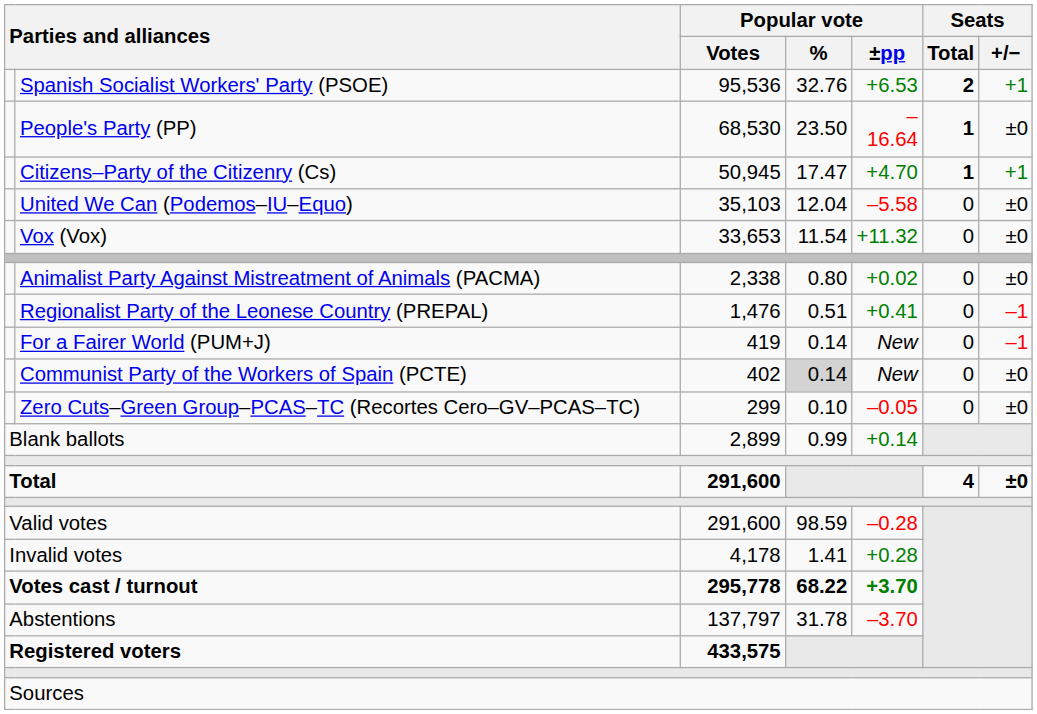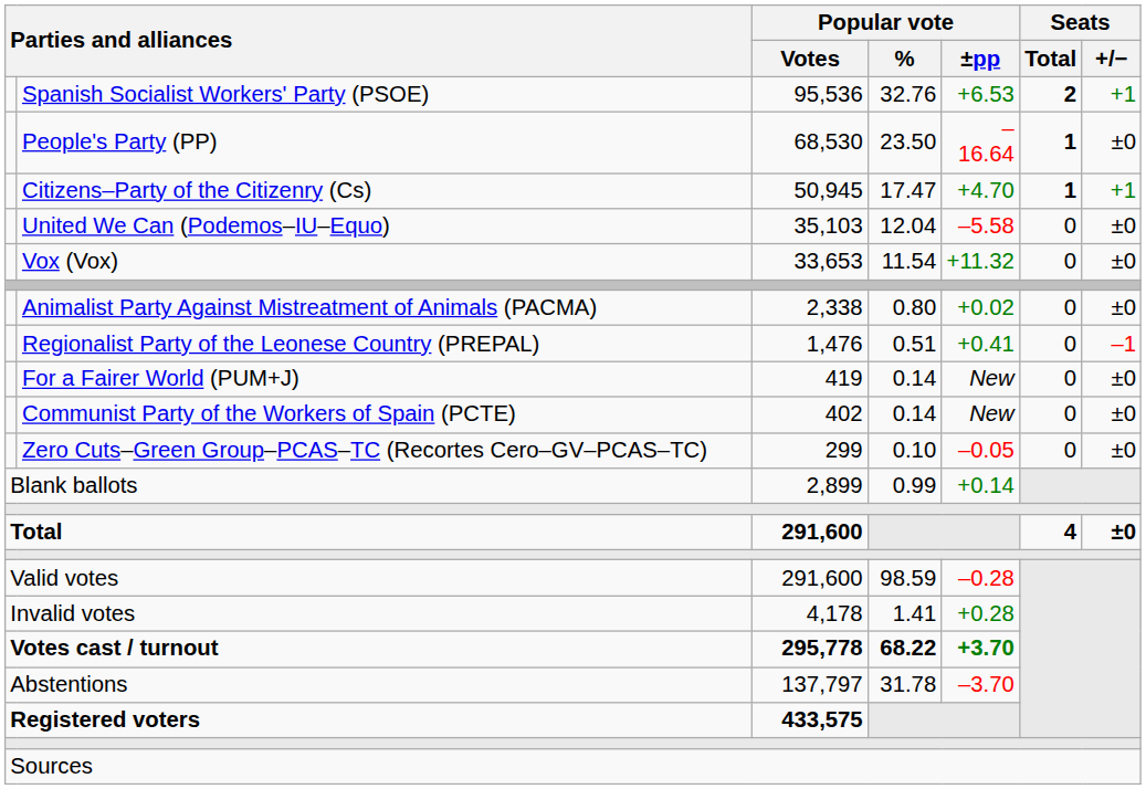For a Fairer World (PUM+J) | Seats / +/−: –1 -> ±0
Communist Party of the Workers of Spain (PCTE) | Popular vote / %: lightgrey background -> no background
